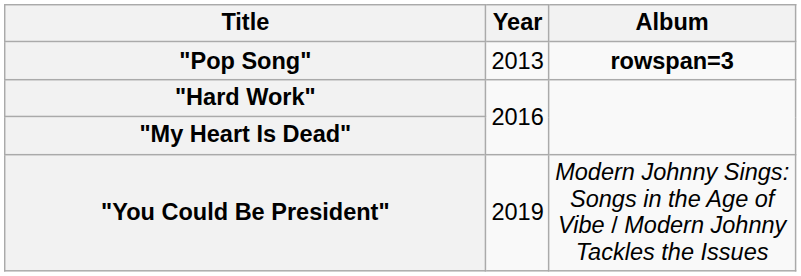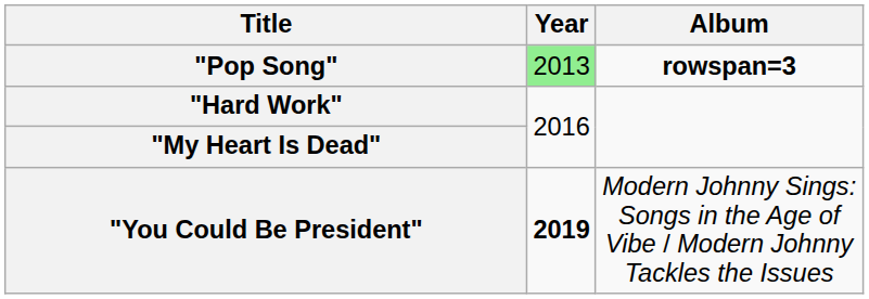"Pop Song" | Year: no background -> lightgreen background
"You Could Be President" | Year: normal -> bold
